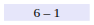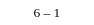row 1 | column 1: lavender background -> no background
